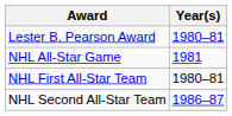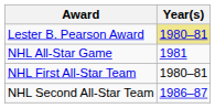Lester B. Pearson Award | Year(s): no background -> khaki background
